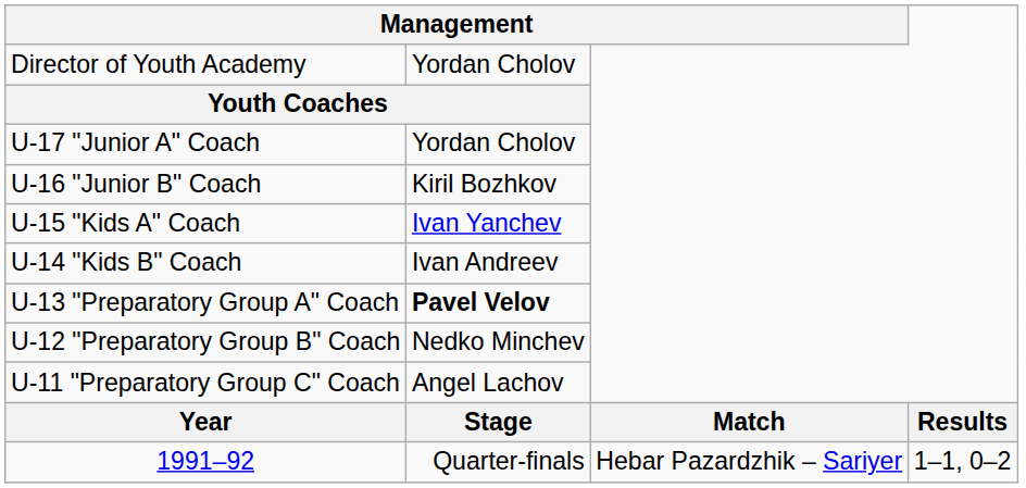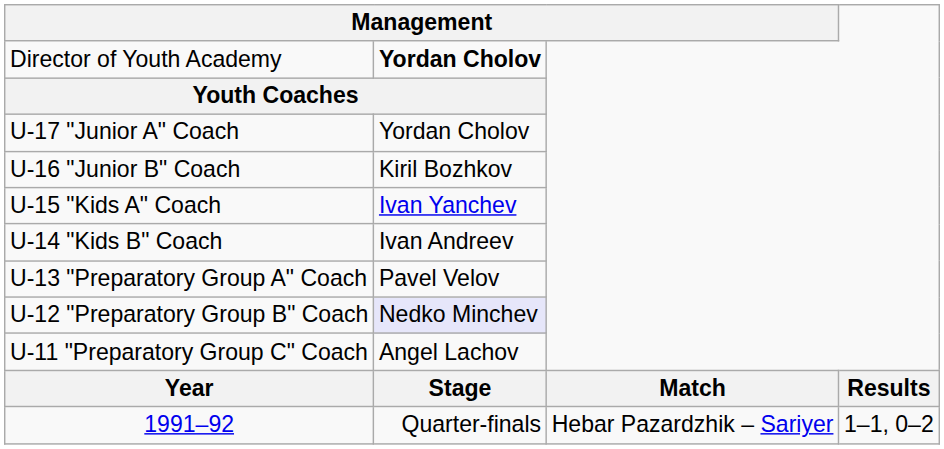Director of Youth Academy | column 2: normal -> bold
U-13 "Preparatory Group A" Coach | column 2: bold -> normal
U-12 "Preparatory Group B" Coach | column 2: no background -> lavender background
